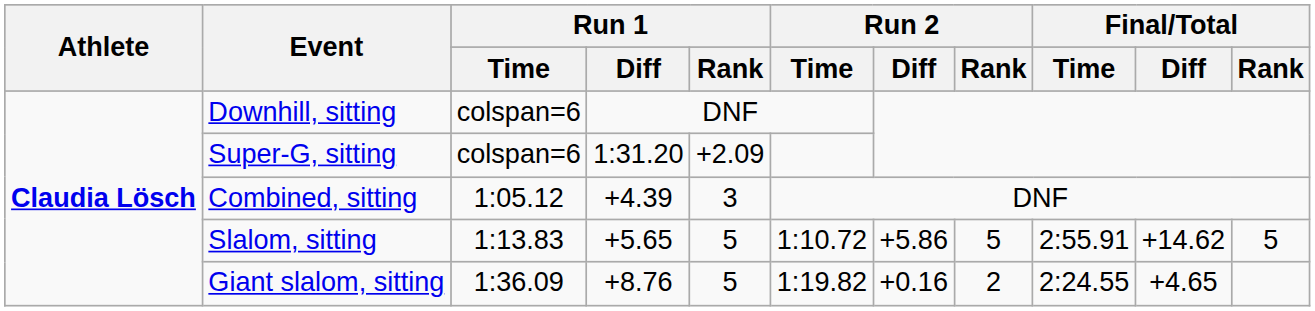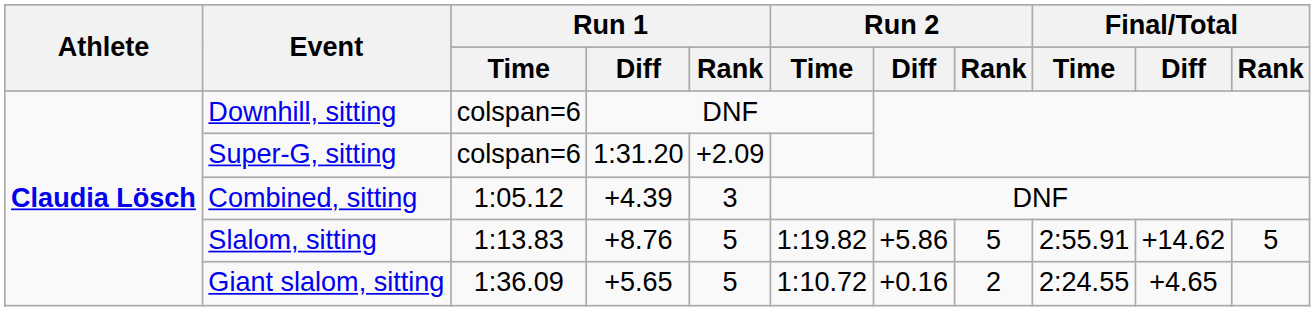Slalom, sitting | Run 1 / Diff: +5.65 -> +8.76
Slalom, sitting | Run 2 / Time: 1:10.72 -> 1:19.82
Giant slalom, sitting | Run 1 / Diff: +8.76 -> +5.65
Giant slalom, sitting | Run 2 / Time: 1:19.82 -> 1:10.72
